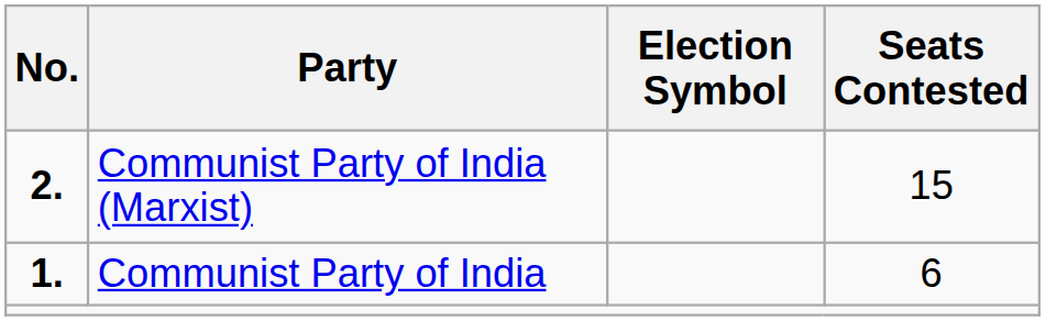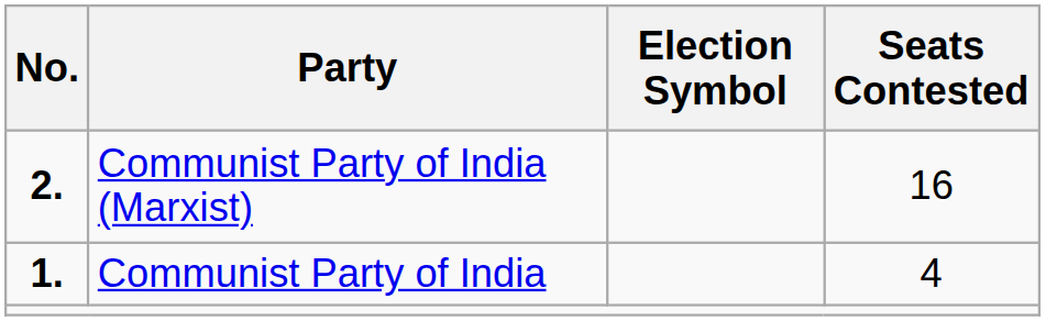Communist Party of India (Marxist) | Seats Contested: 15 -> 16
Communist Party of India | Seats Contested: 6 -> 4
